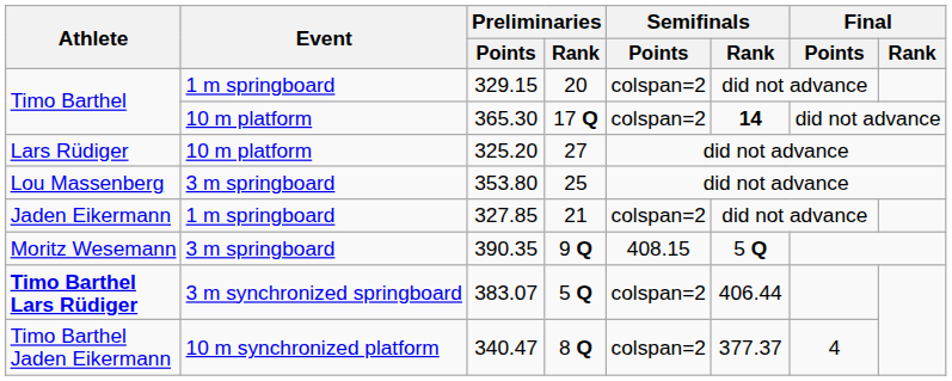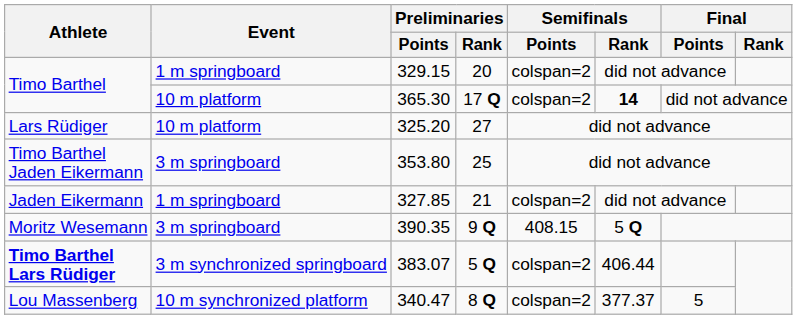353.80 | Athlete: Lou Massenberg -> Timo Barthel Jaden Eikermann
340.47 | Athlete: Timo Barthel Jaden Eikermann -> Lou Massenberg
340.47 | Final / Points: 4 -> 5
